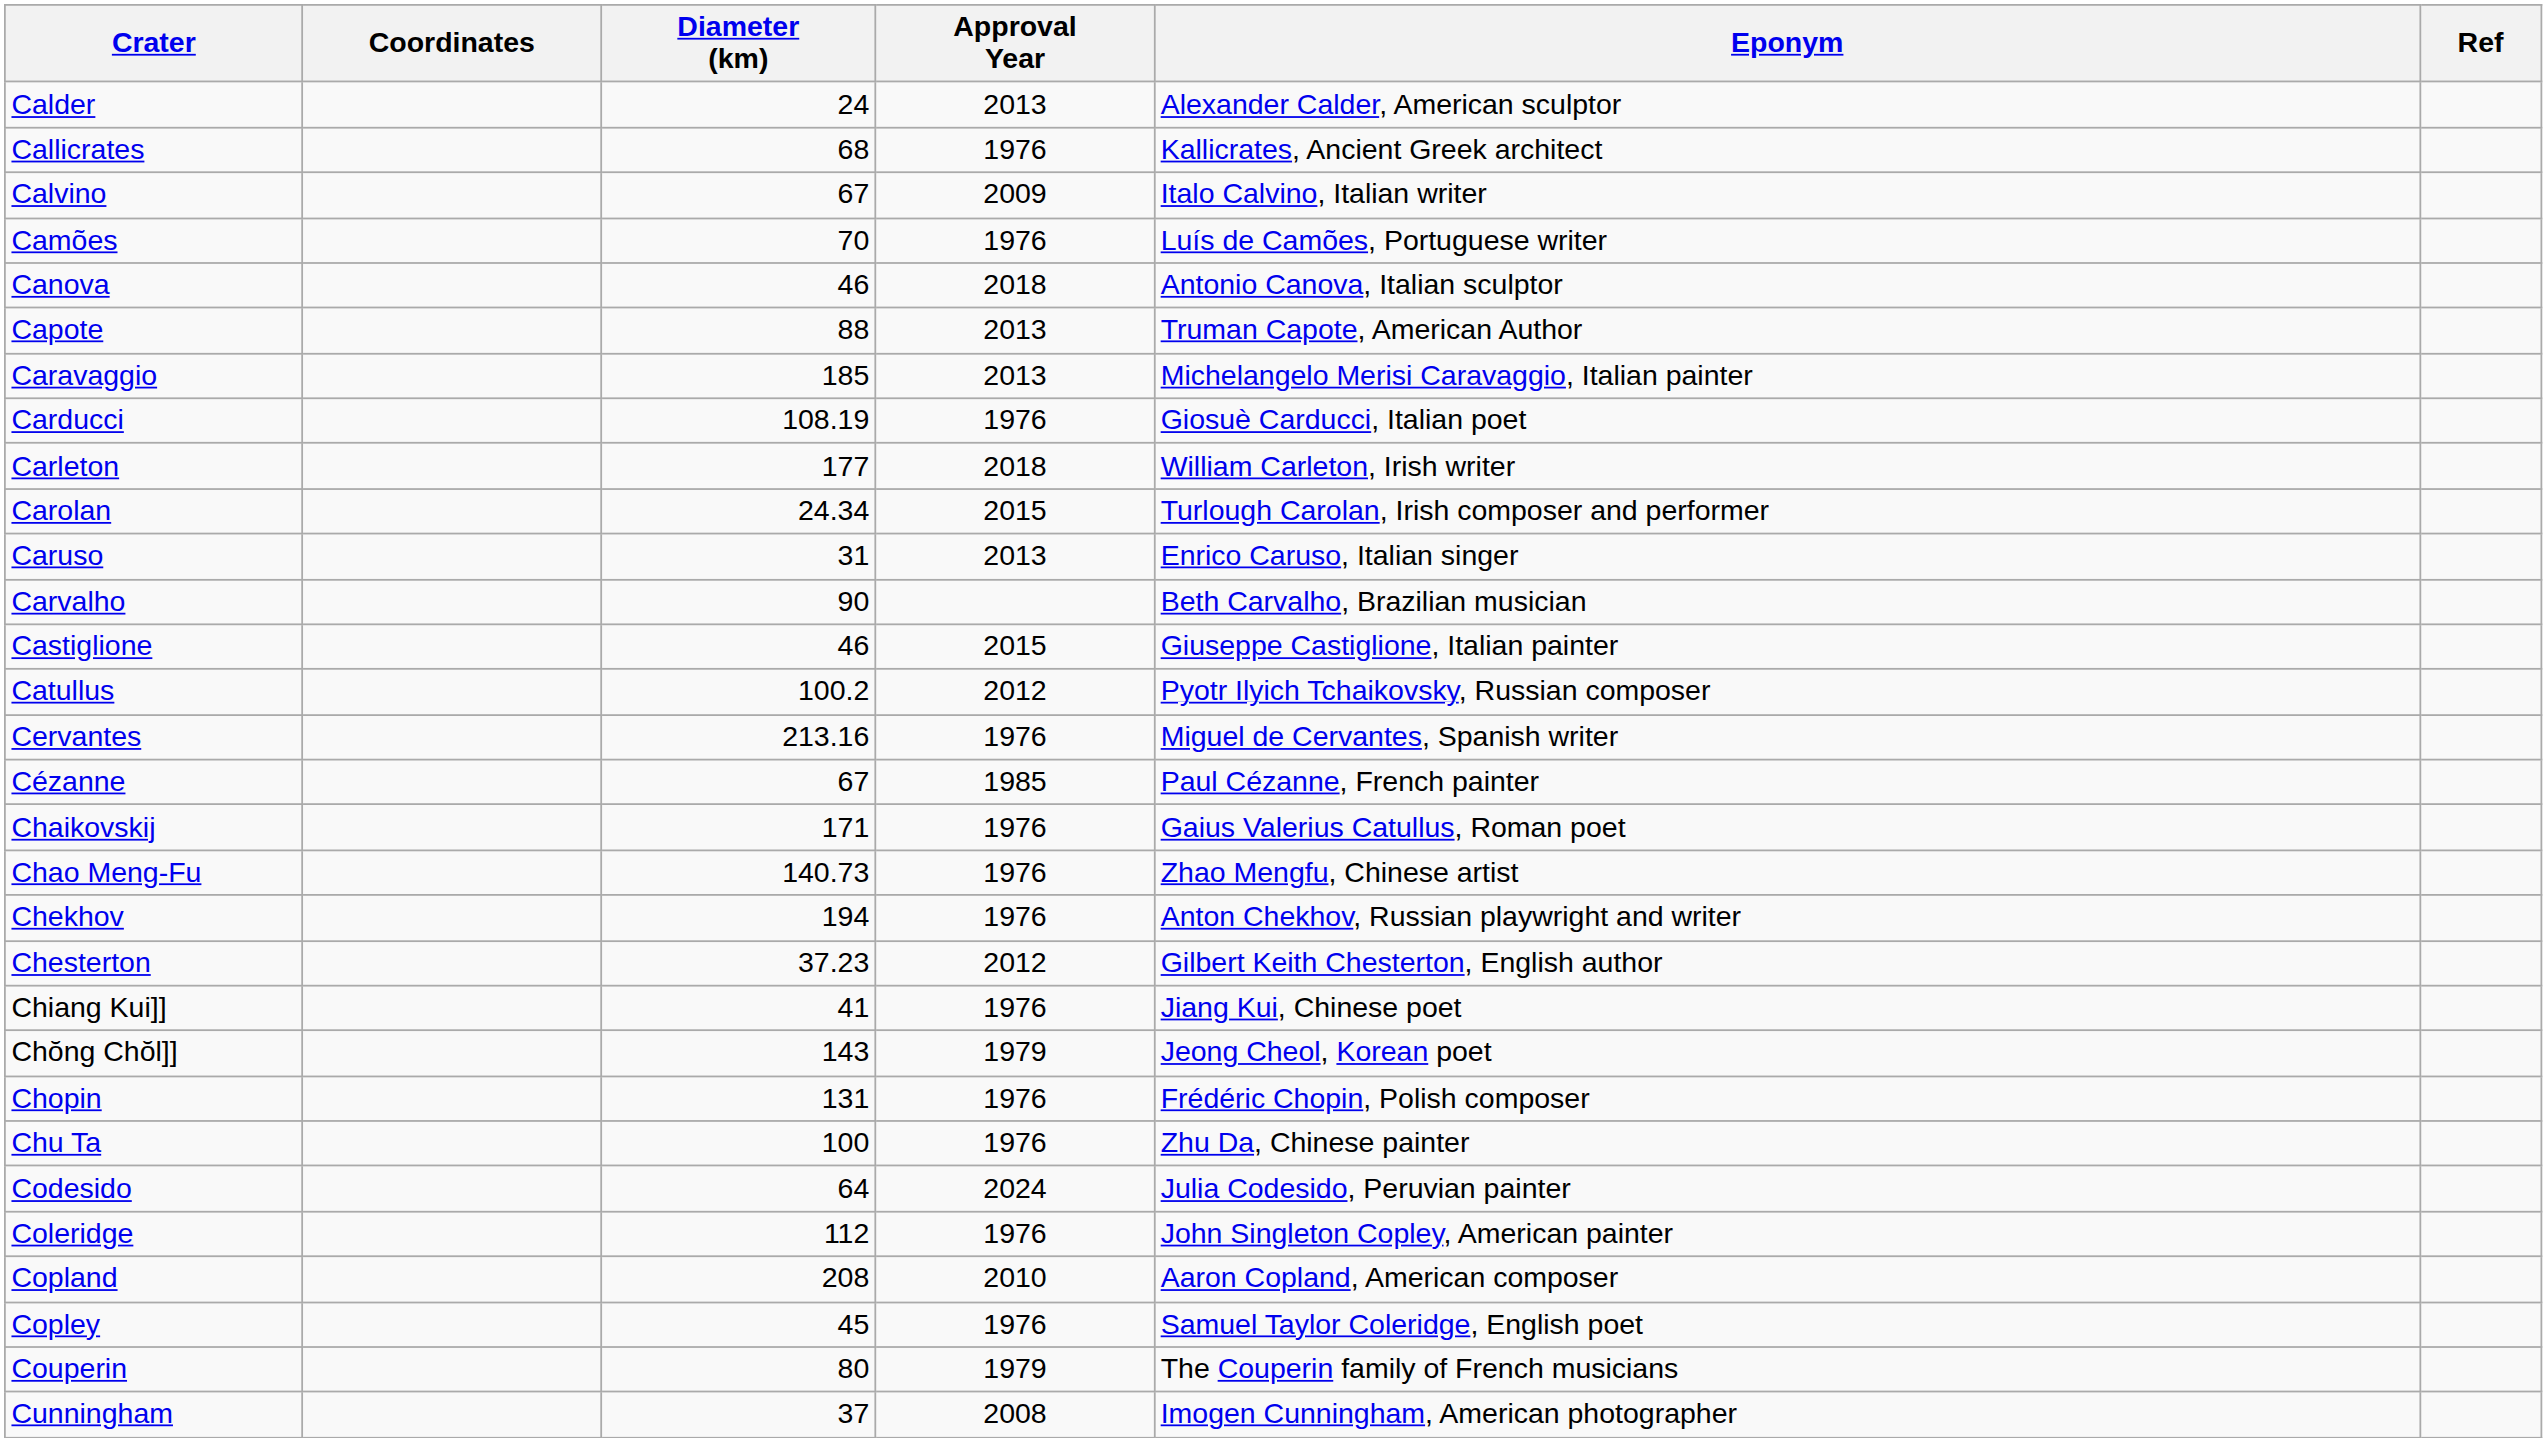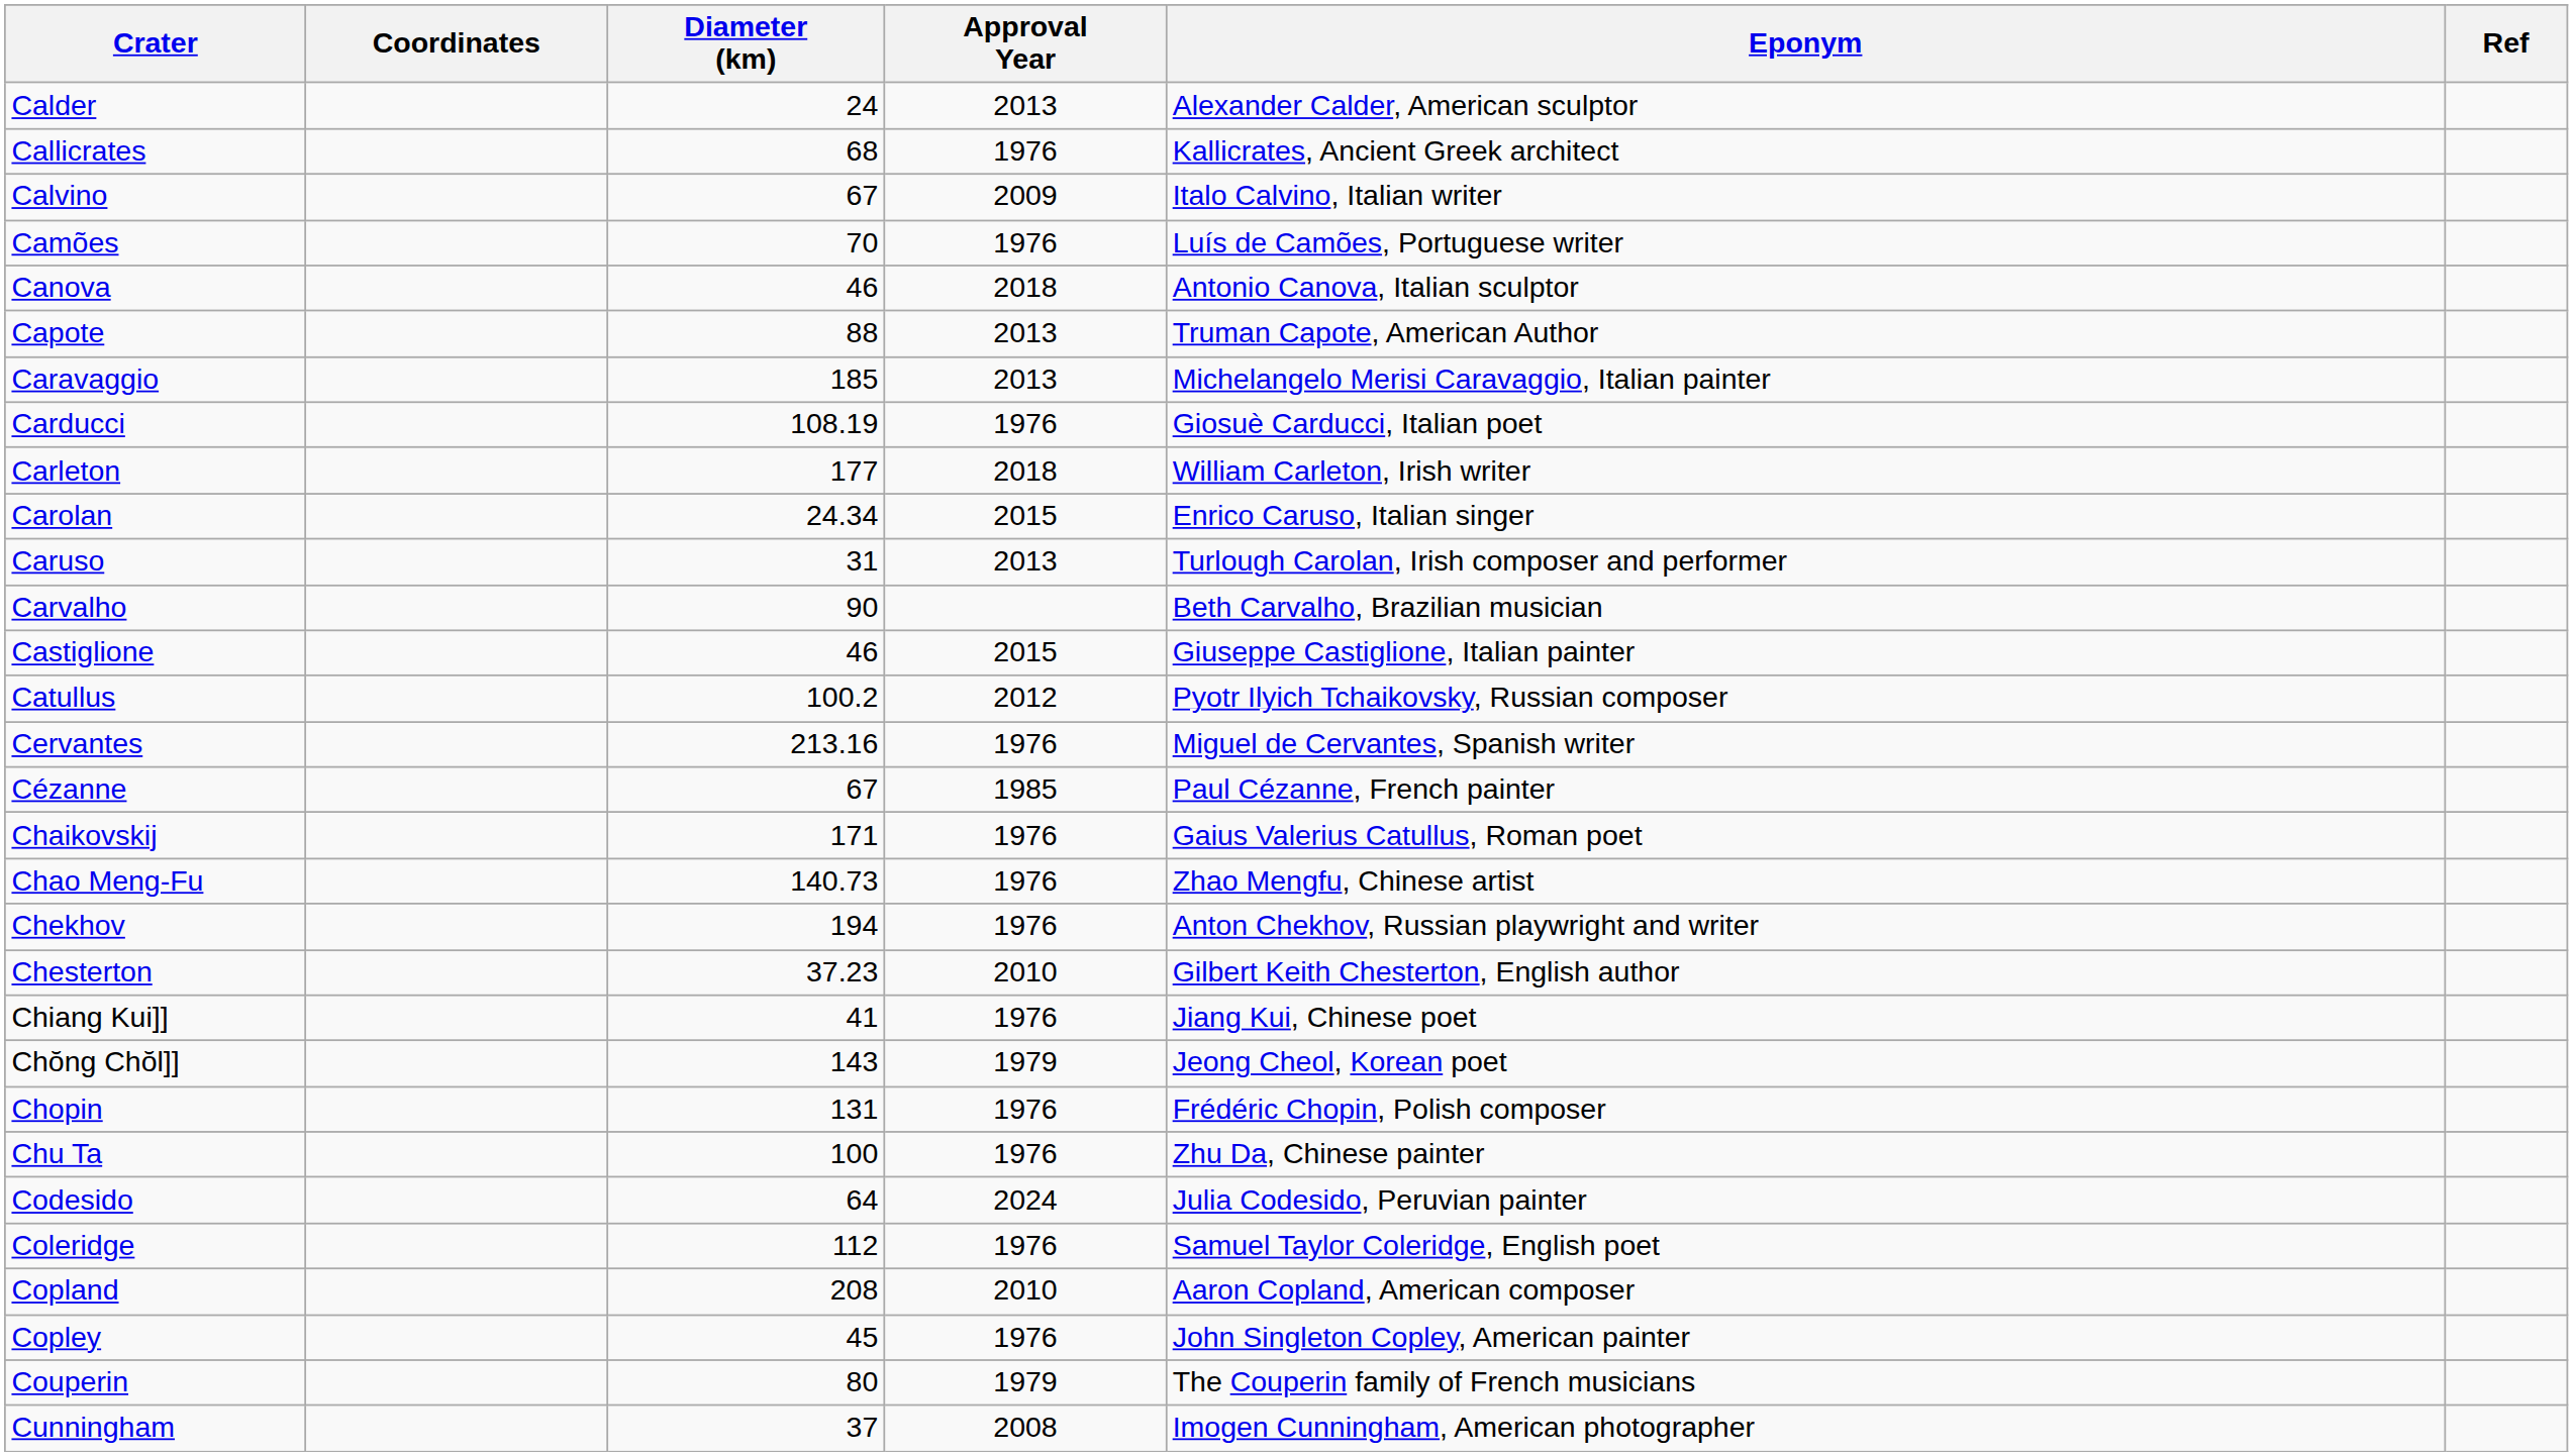Carolan | Eponym: Turlough Carolan, Irish composer and performer -> Enrico Caruso, Italian singer
Caruso | Eponym: Enrico Caruso, Italian singer -> Turlough Carolan, Irish composer and performer
Chesterton | Approval Year: 2012 -> 2010
Coleridge | Eponym: John Singleton Copley, American painter -> Samuel Taylor Coleridge, English poet
Copley | Eponym: Samuel Taylor Coleridge, English poet -> John Singleton Copley, American painter
